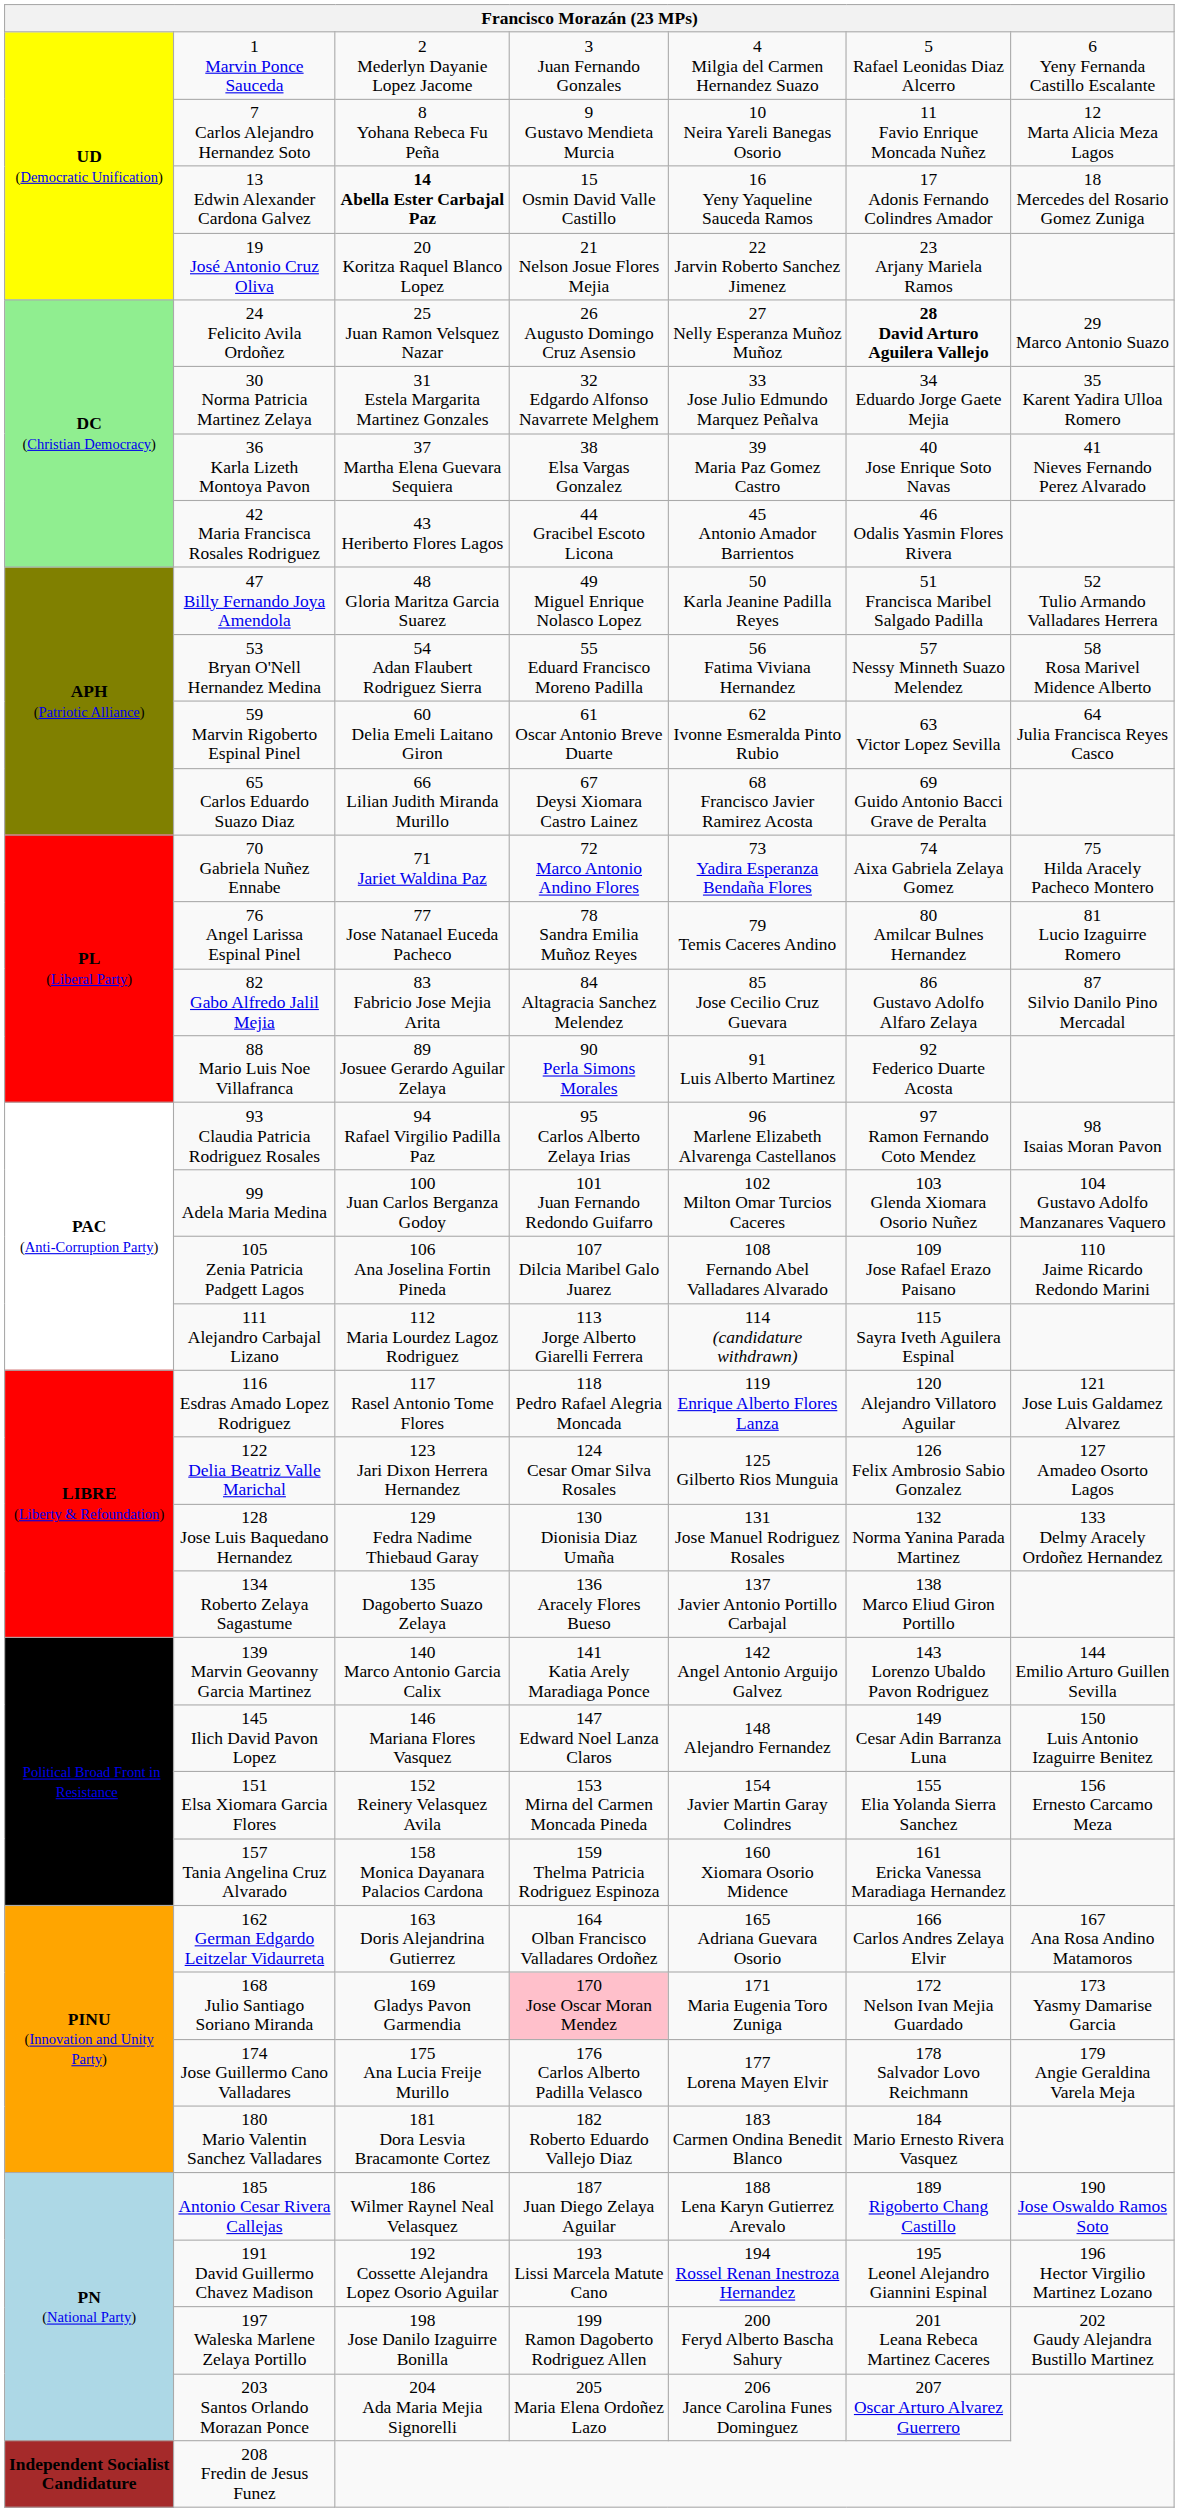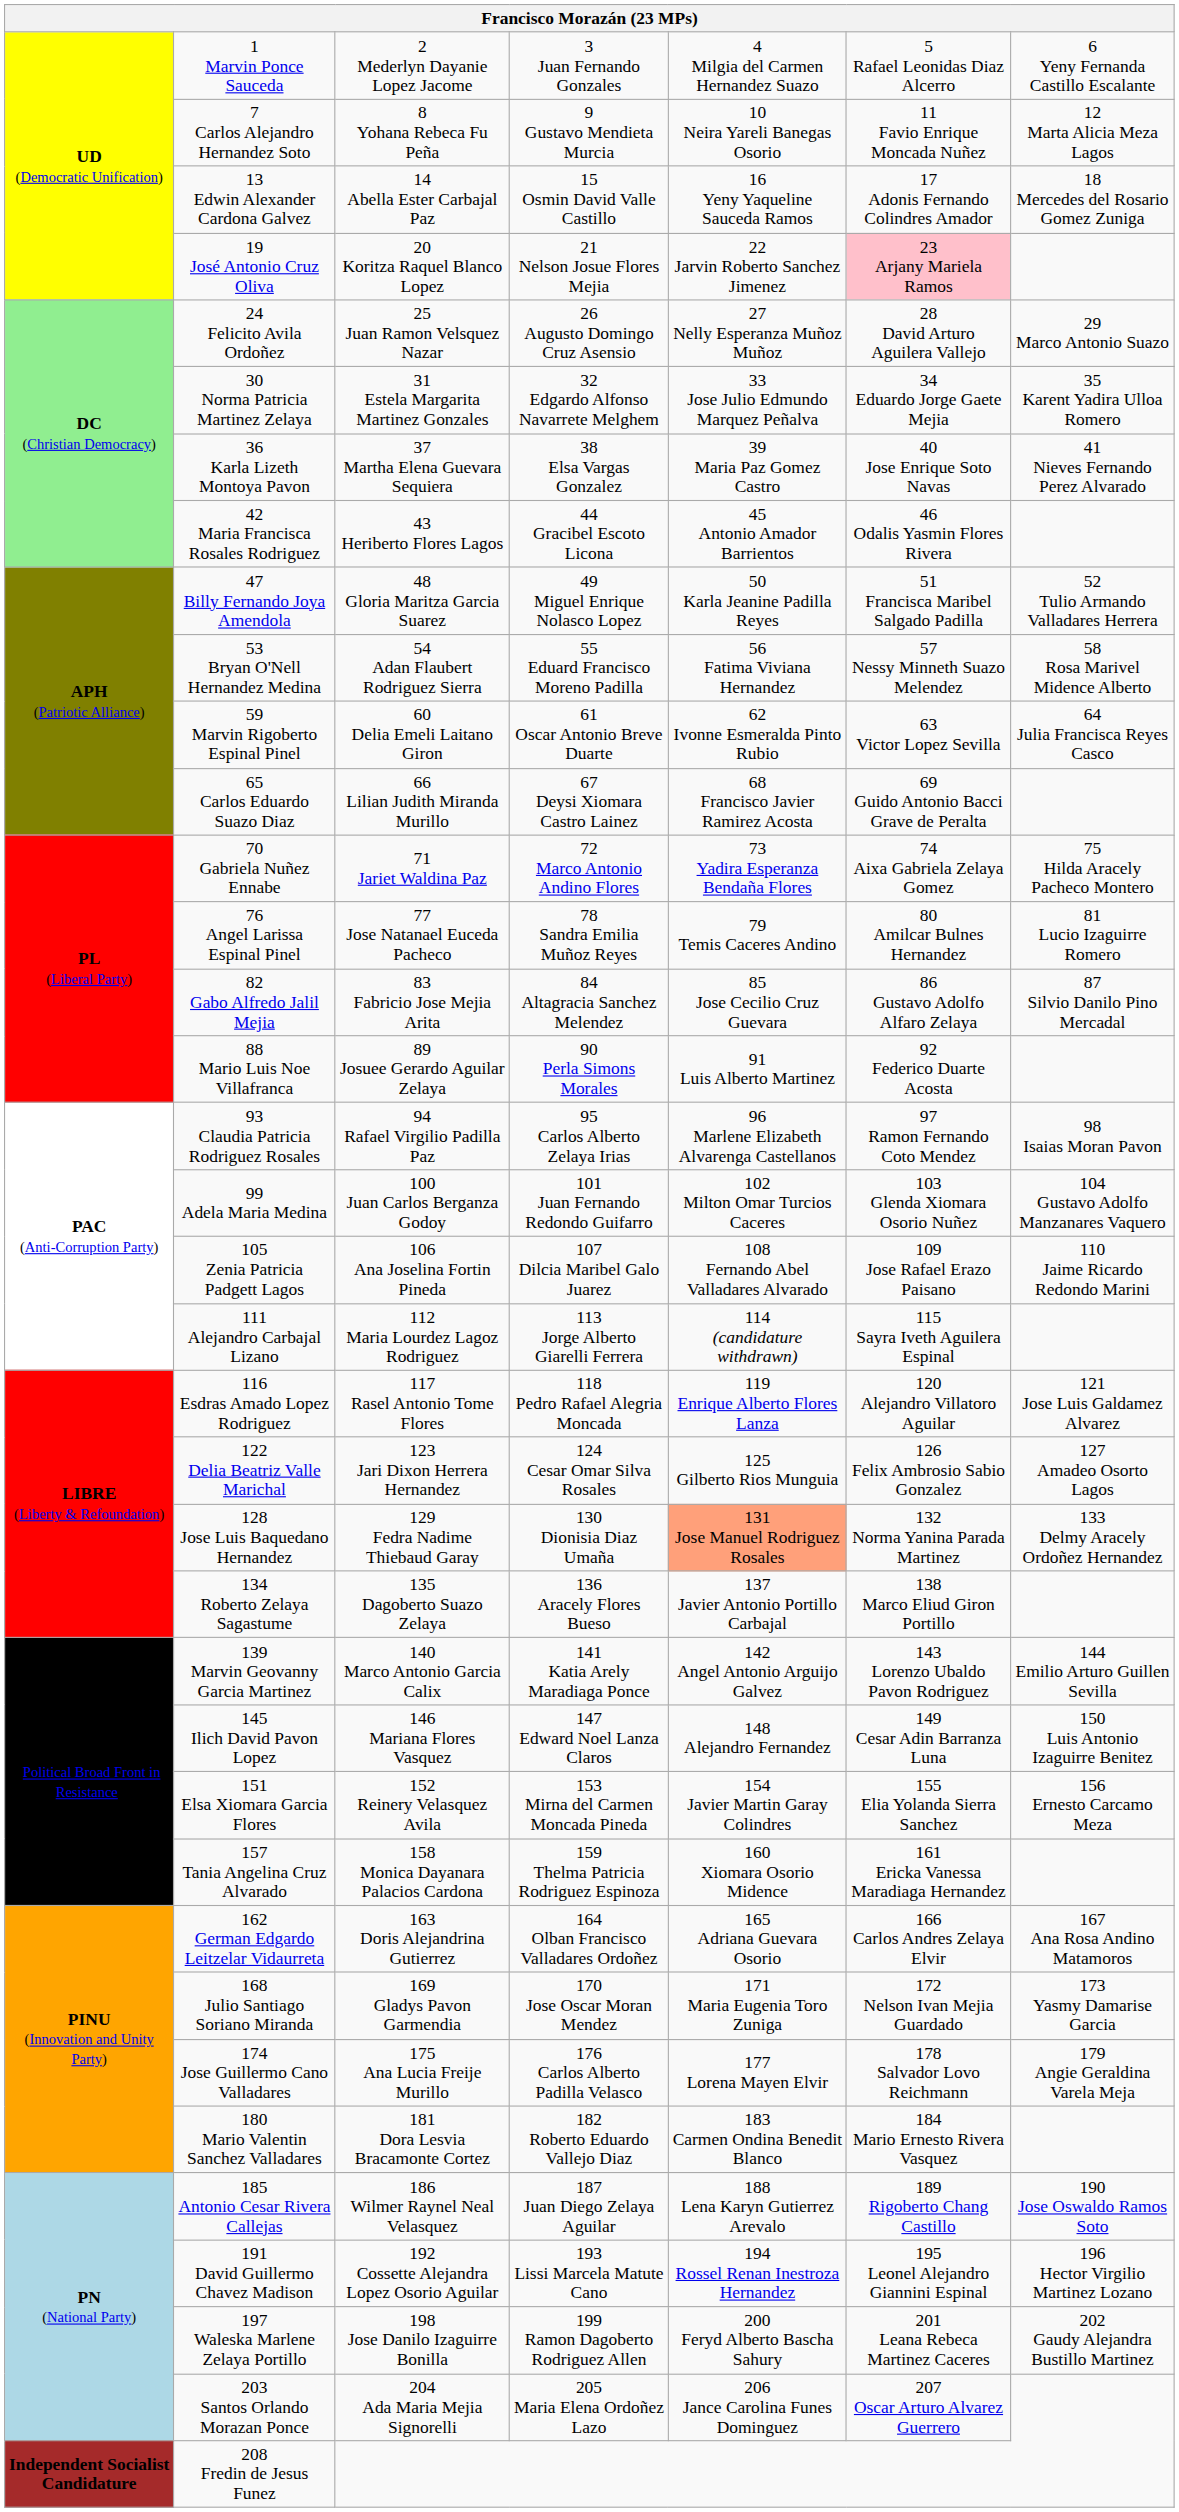13 Edwin Alexander Cardona Galvez | column 3: bold -> normal
19 José Antonio Cruz Oliva | column 6: no background -> pink background
24 Felicito Avila Ordoñez | column 6: bold -> normal
128 Jose Luis Baquedano Hernandez | column 5: no background -> lightsalmon background
168 Julio Santiago Soriano Miranda | column 4: pink background -> no background
